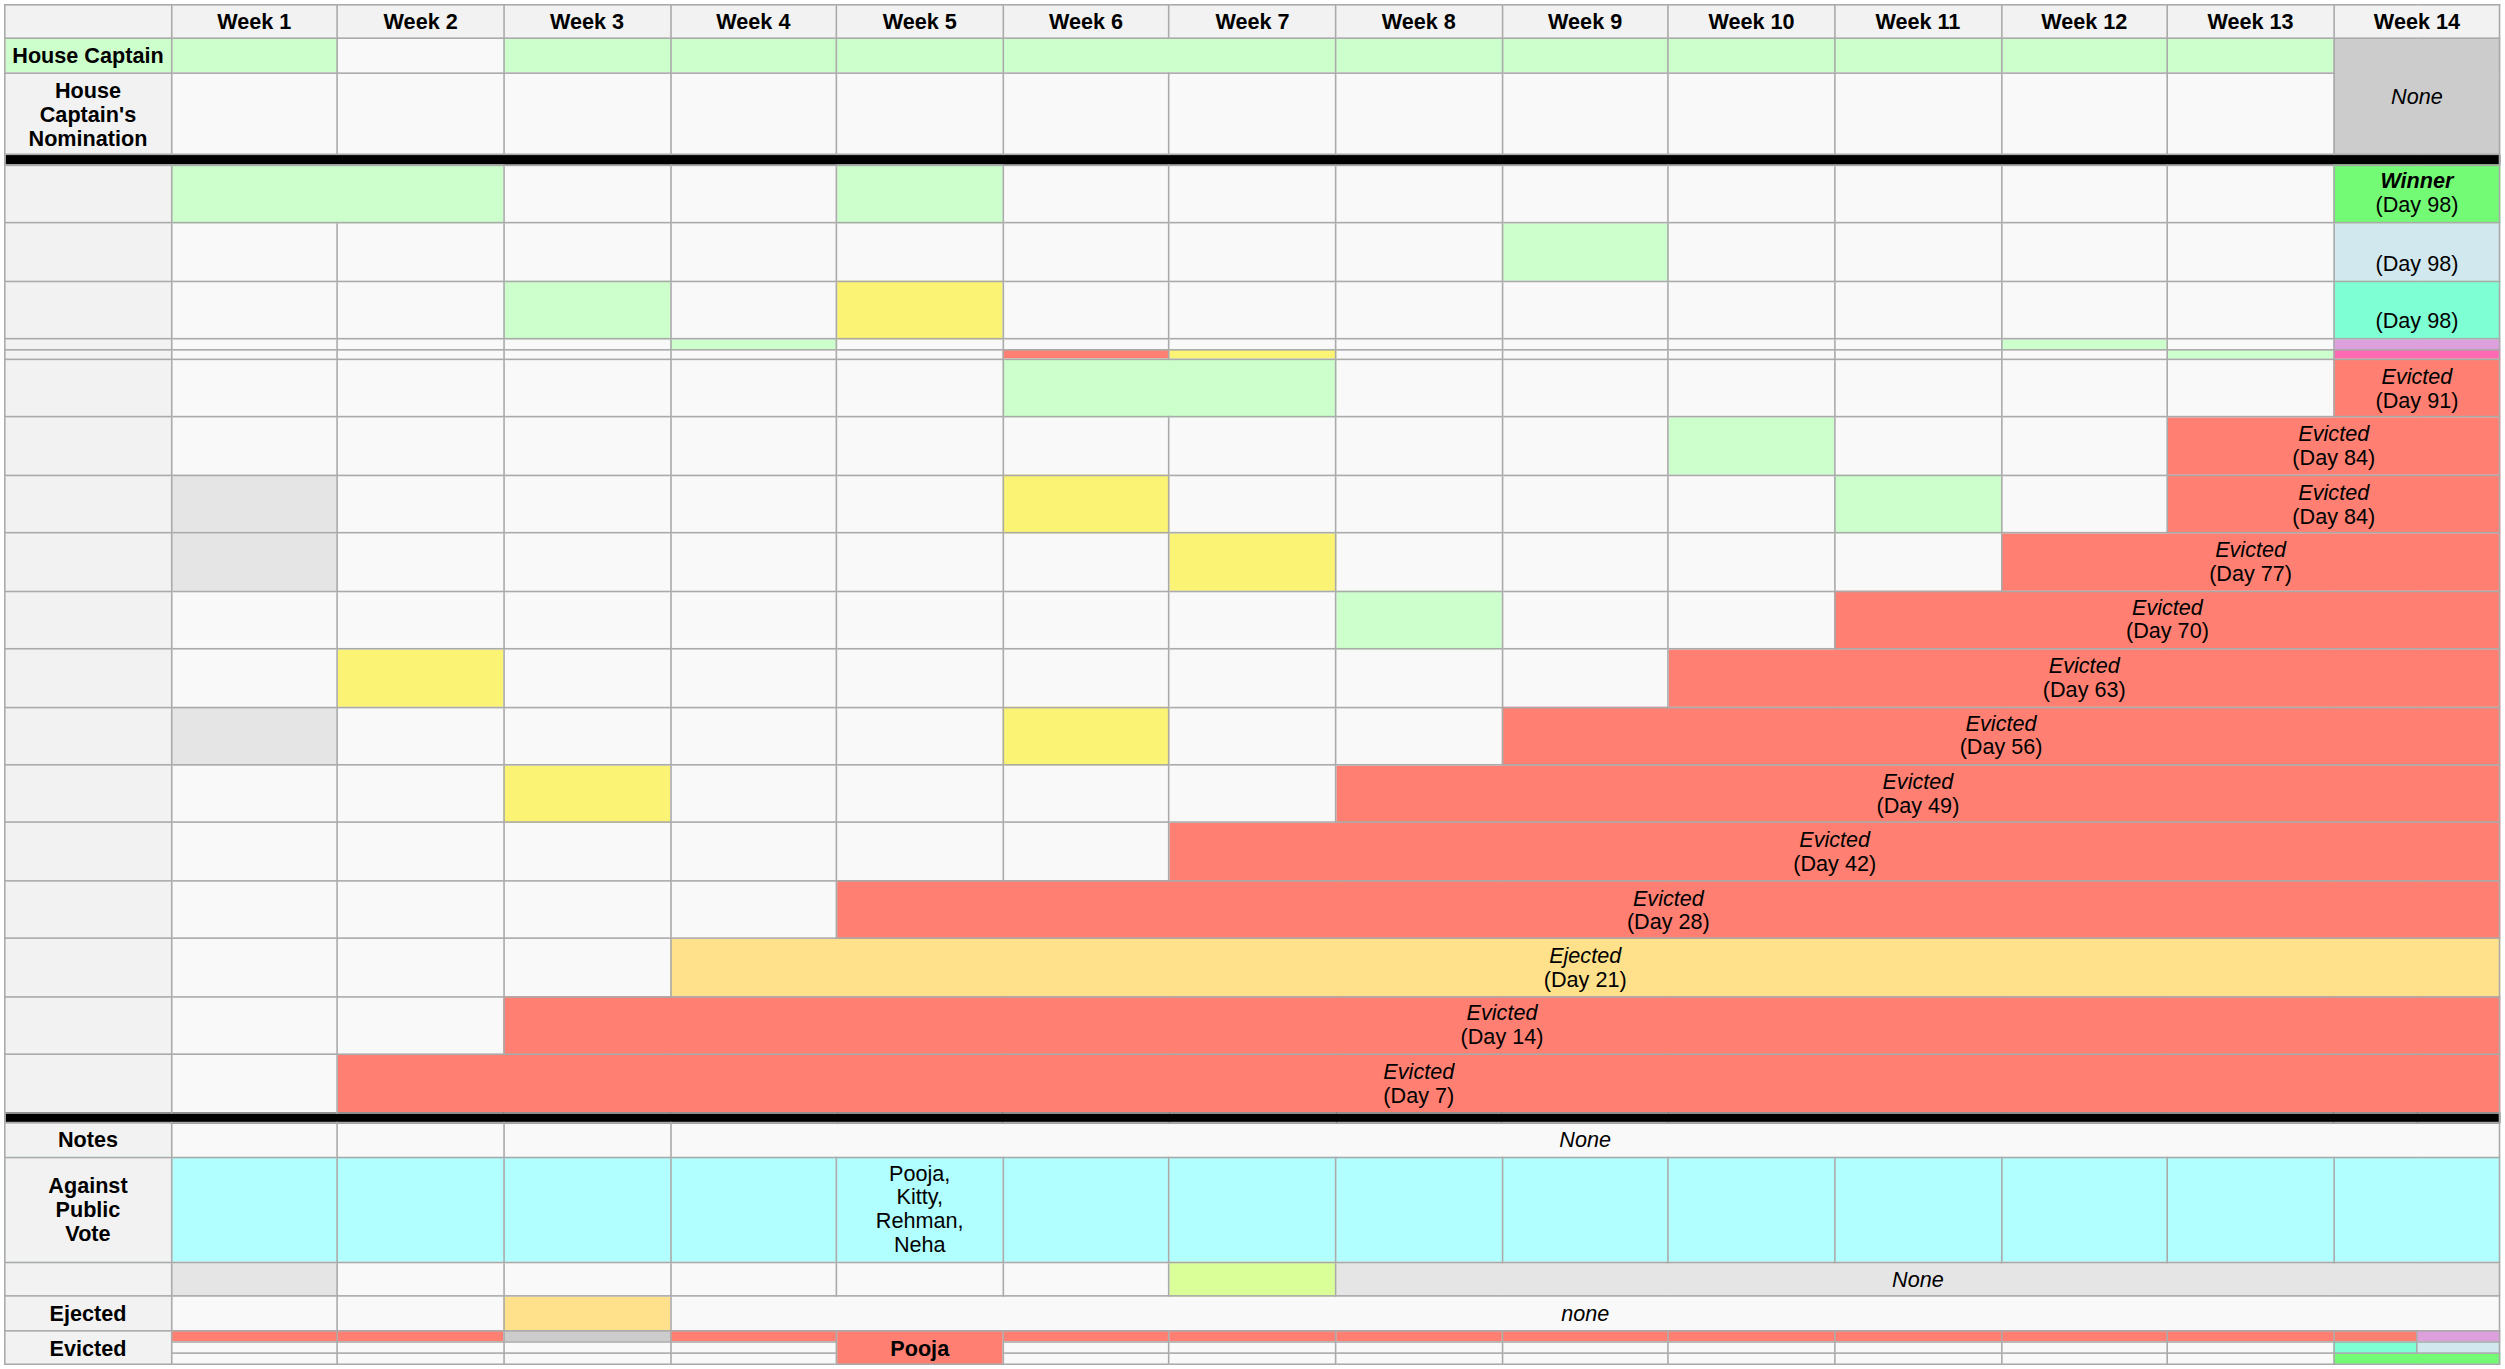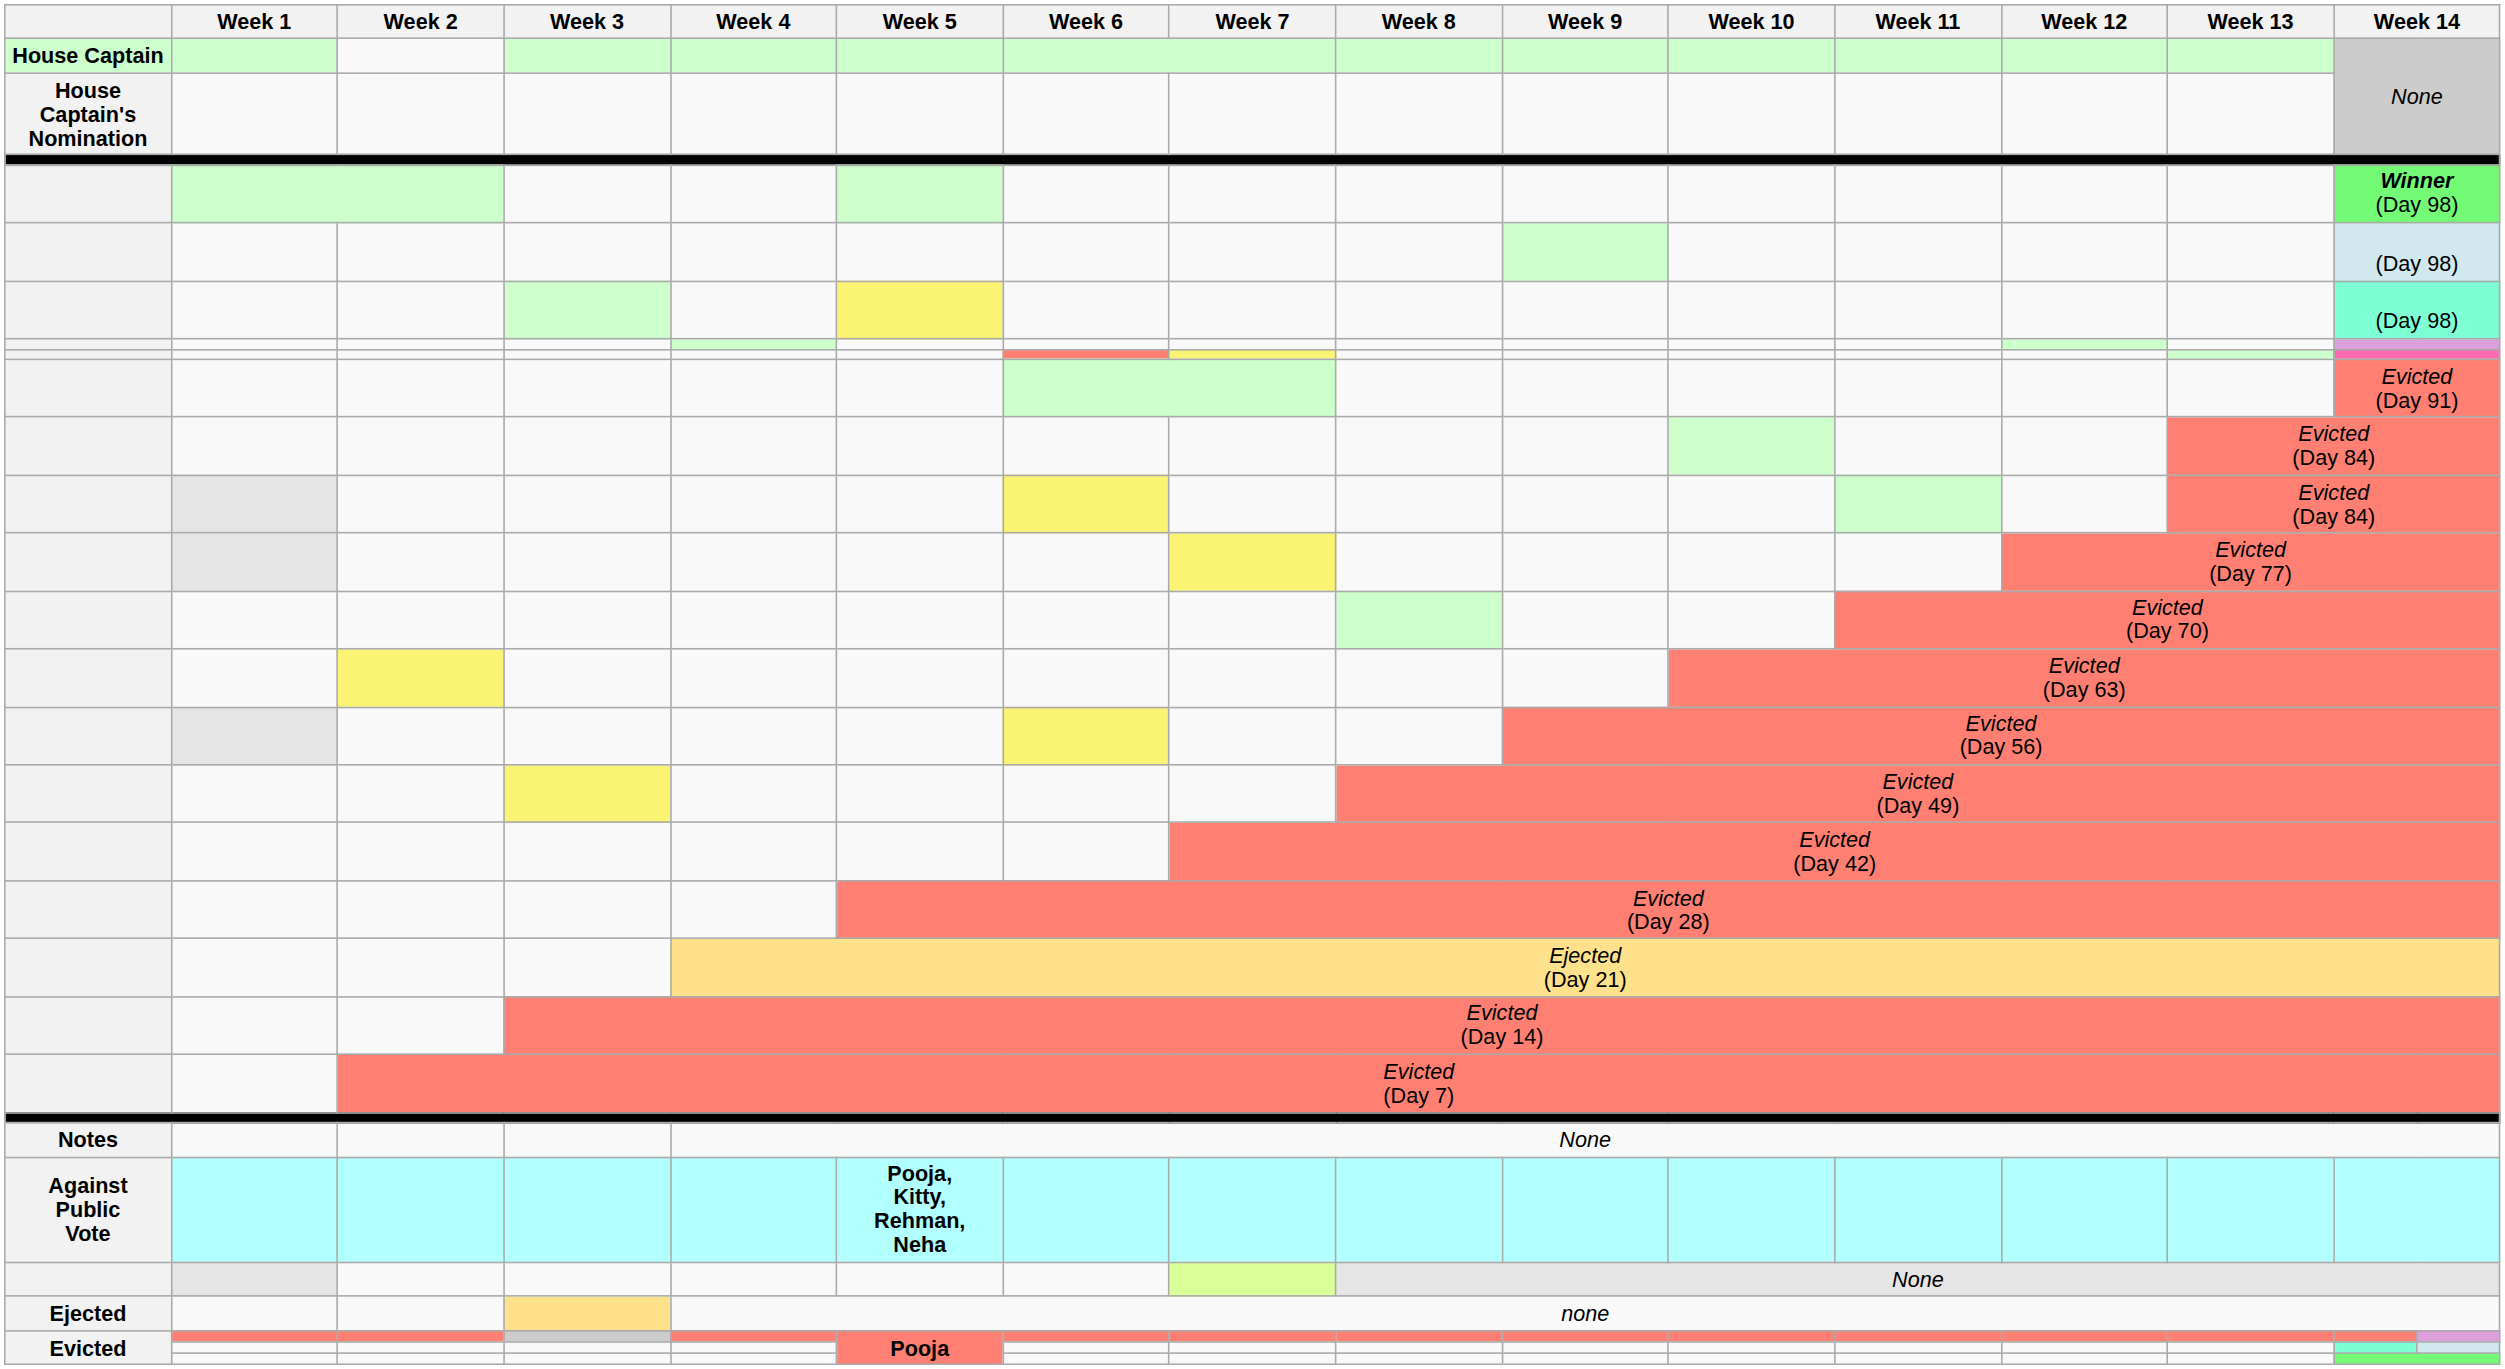Against Public Vote | Week 5: normal -> bold
